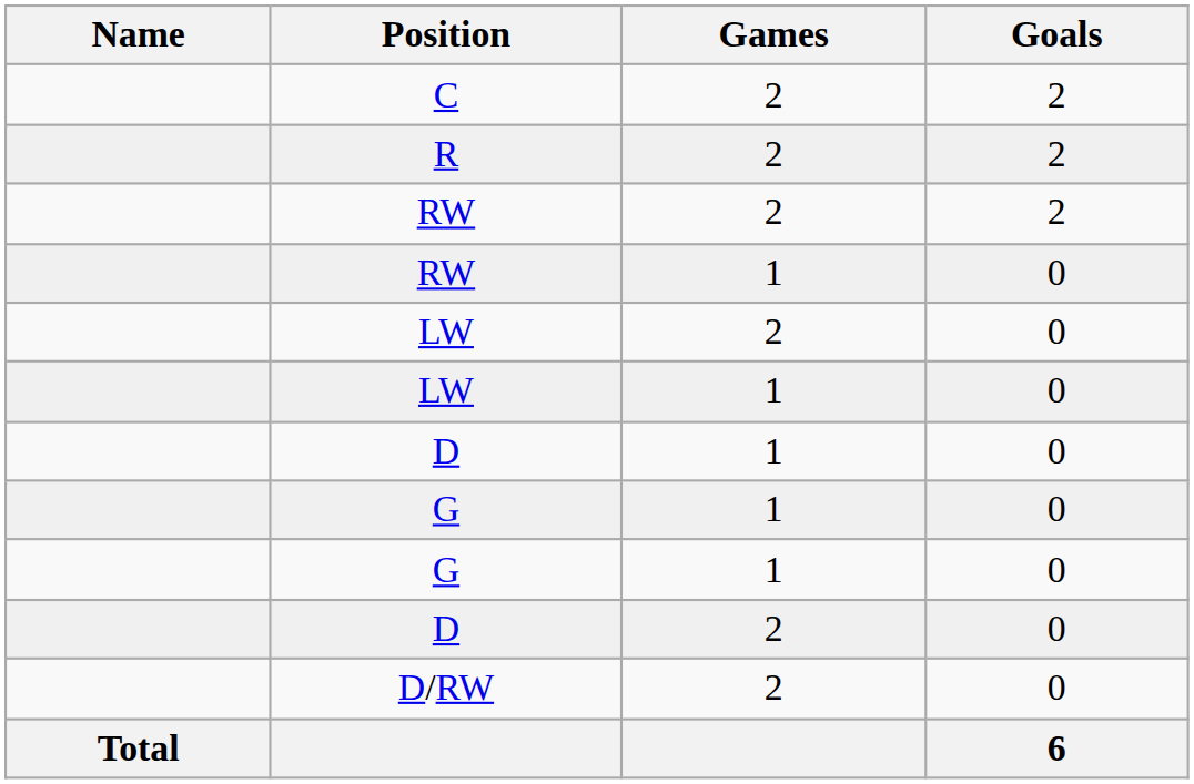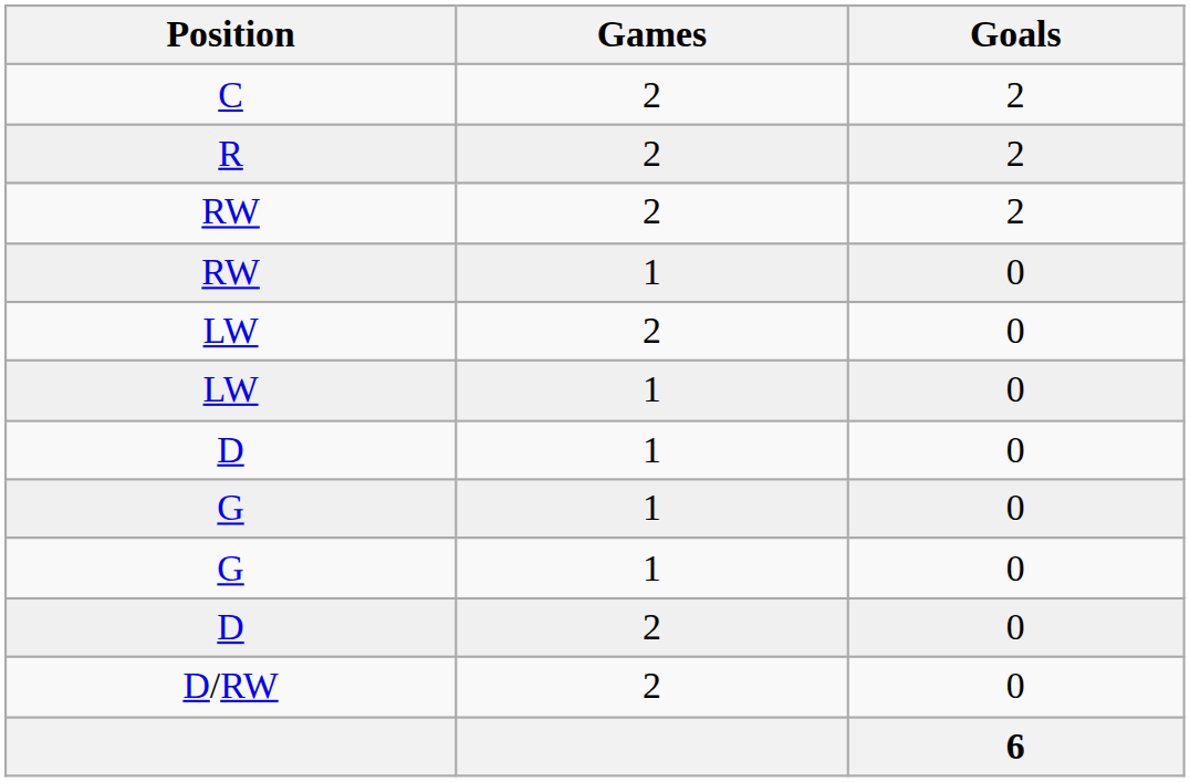- column: Name | Total
